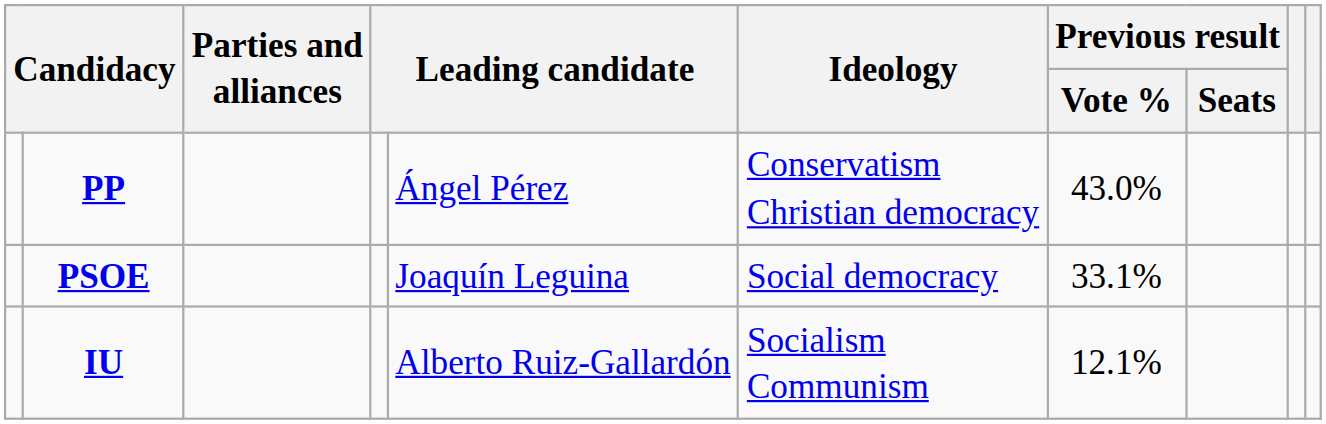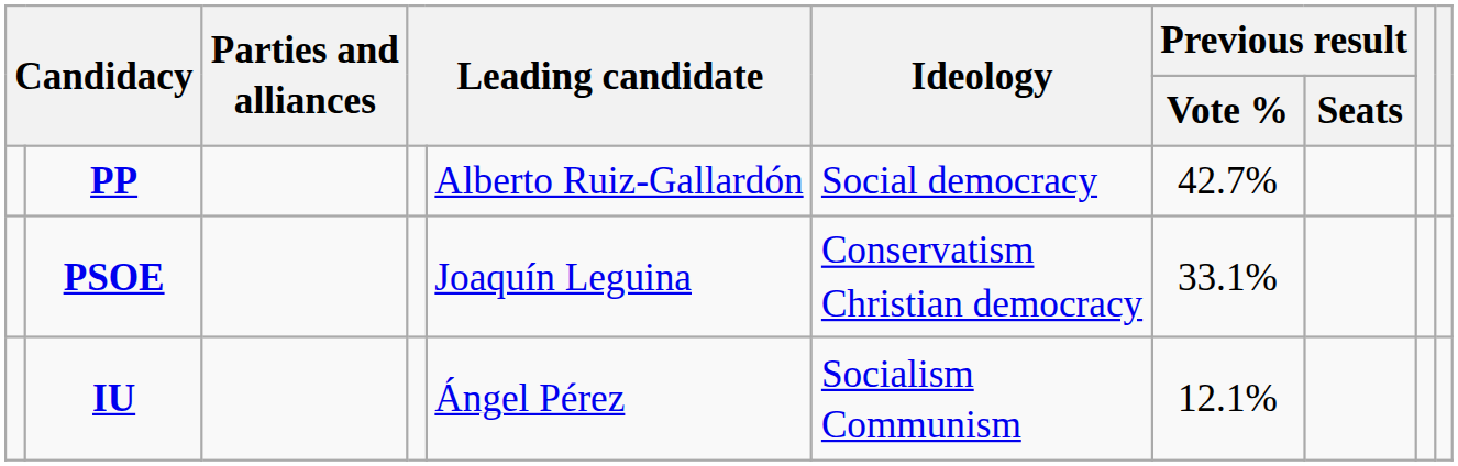PP | column 5: Ángel Pérez -> Alberto Ruiz-Gallardón
PP | Ideology: Conservatism Christian democracy -> Social democracy
PP | Previous result / Vote %: 43.0% -> 42.7%
PSOE | Ideology: Social democracy -> Conservatism Christian democracy
IU | column 5: Alberto Ruiz-Gallardón -> Ángel Pérez
